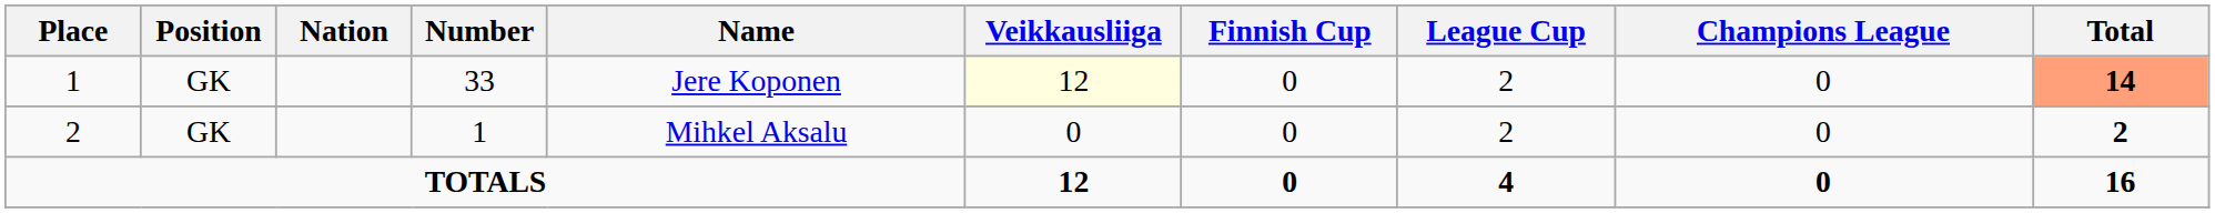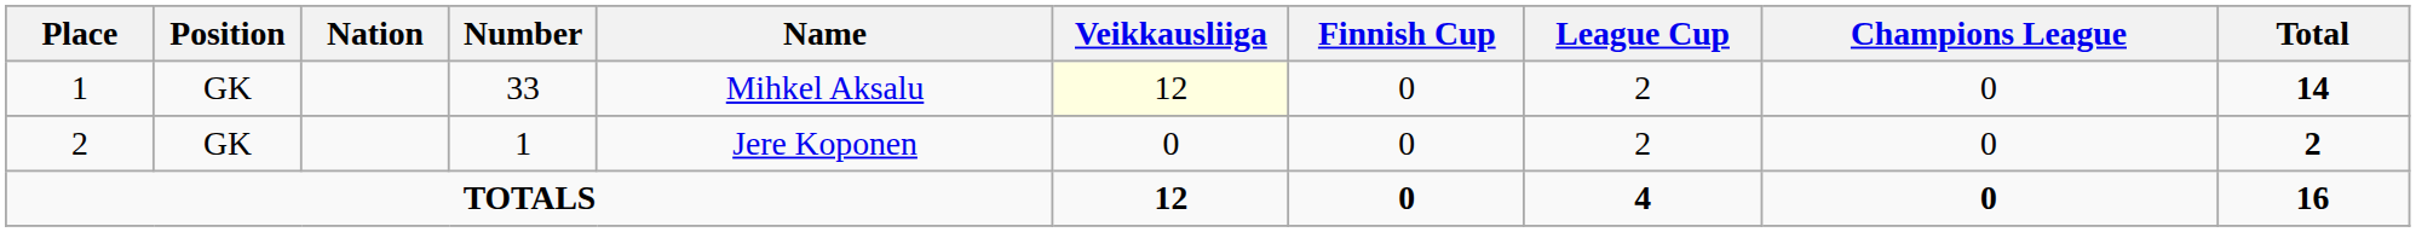row 2 | Name: Jere Koponen -> Mihkel Aksalu
row 2 | Total: lightsalmon background -> no background
row 3 | Name: Mihkel Aksalu -> Jere Koponen
